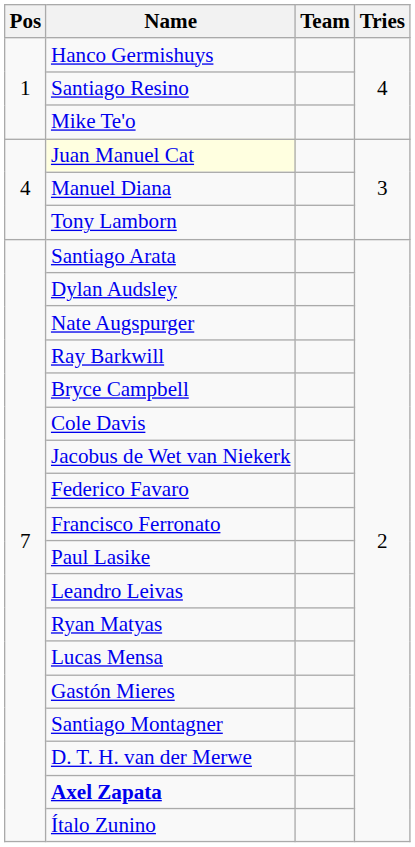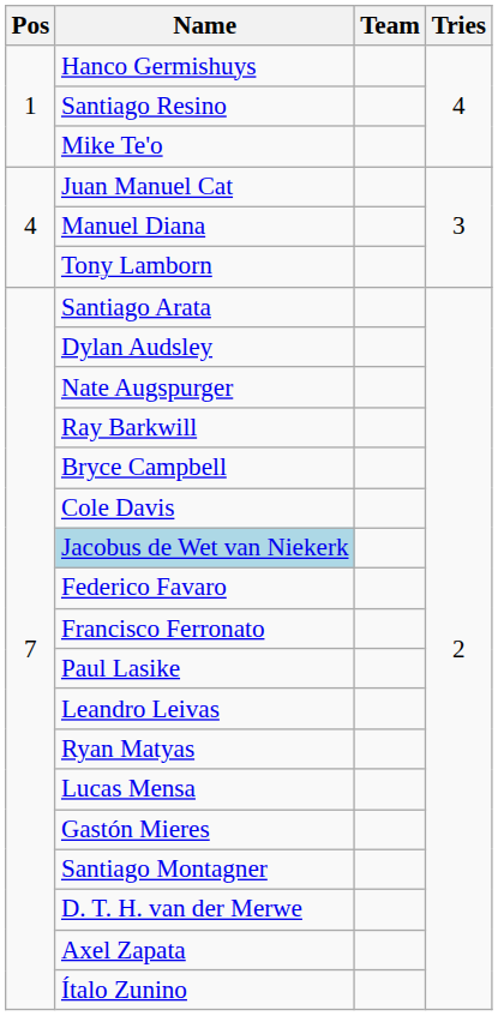Juan Manuel Cat | Name: lightyellow background -> no background
Jacobus de Wet van Niekerk | Name: no background -> lightblue background
Axel Zapata | Name: bold -> normal
